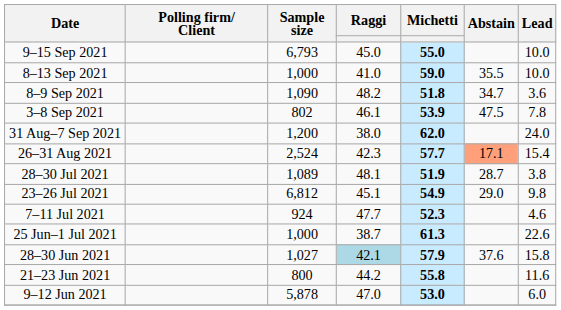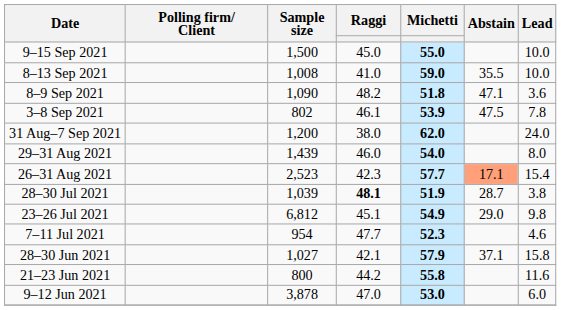9–15 Sep 2021 | Sample size: 6,793 -> 1,500
8–13 Sep 2021 | Sample size: 1,000 -> 1,008
8–9 Sep 2021 | Abstain: 34.7 -> 47.1
+ row: 29–31 Aug 2021 | 1,439 | 46.0 | 54.0 | 8.0
26–31 Aug 2021 | Sample size: 2,524 -> 2,523
28–30 Jul 2021 | Sample size: 1,089 -> 1,039
28–30 Jul 2021 | Raggi: normal -> bold
7–11 Jul 2021 | Sample size: 924 -> 954
- row: 25 Jun–1 Jul 2021 | 1,000 | 38.7 | 61.3 | 22.6
28–30 Jun 2021 | Raggi: lightblue background -> no background
28–30 Jun 2021 | Abstain: 37.6 -> 37.1
9–12 Jun 2021 | Sample size: 5,878 -> 3,878
